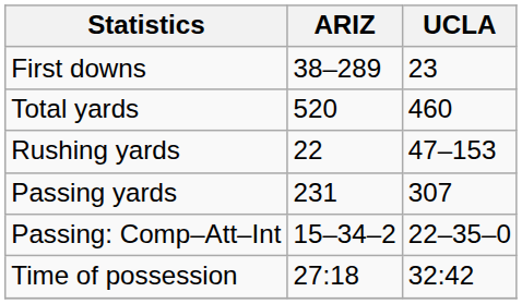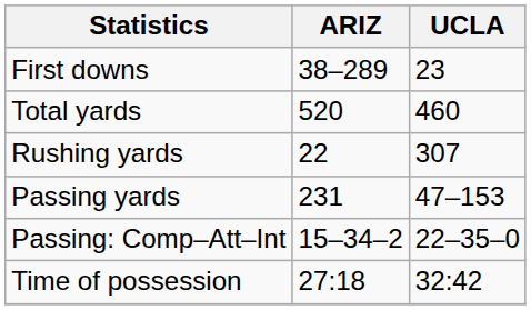Rushing yards | UCLA: 47–153 -> 307
Passing yards | UCLA: 307 -> 47–153
